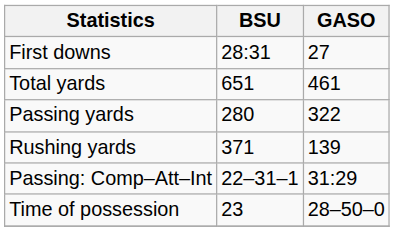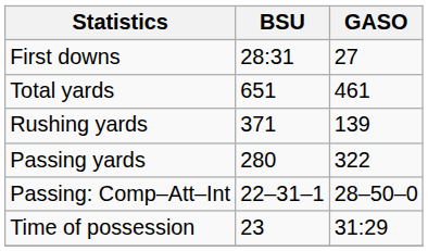rows swapped: Rushing yards <-> Passing yards
Passing: Comp–Att–Int | GASO: 31:29 -> 28–50–0
Time of possession | GASO: 28–50–0 -> 31:29
